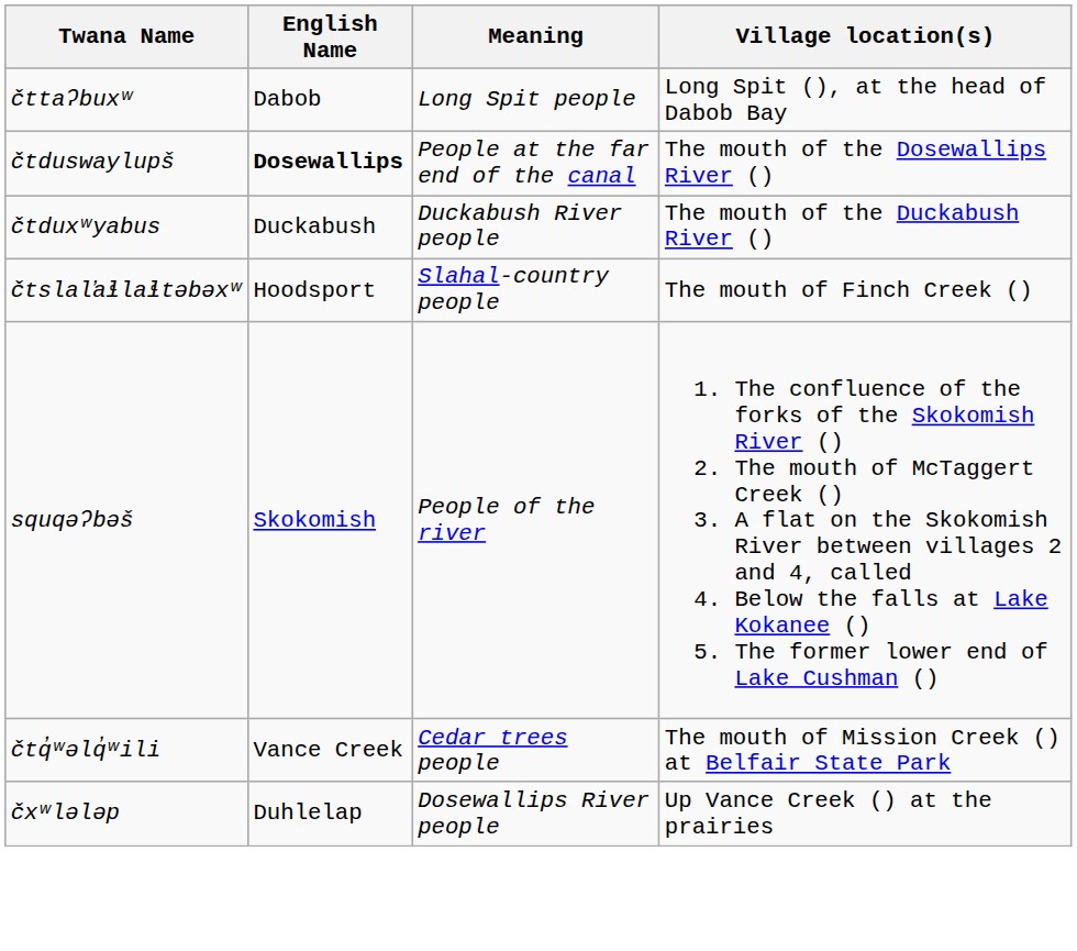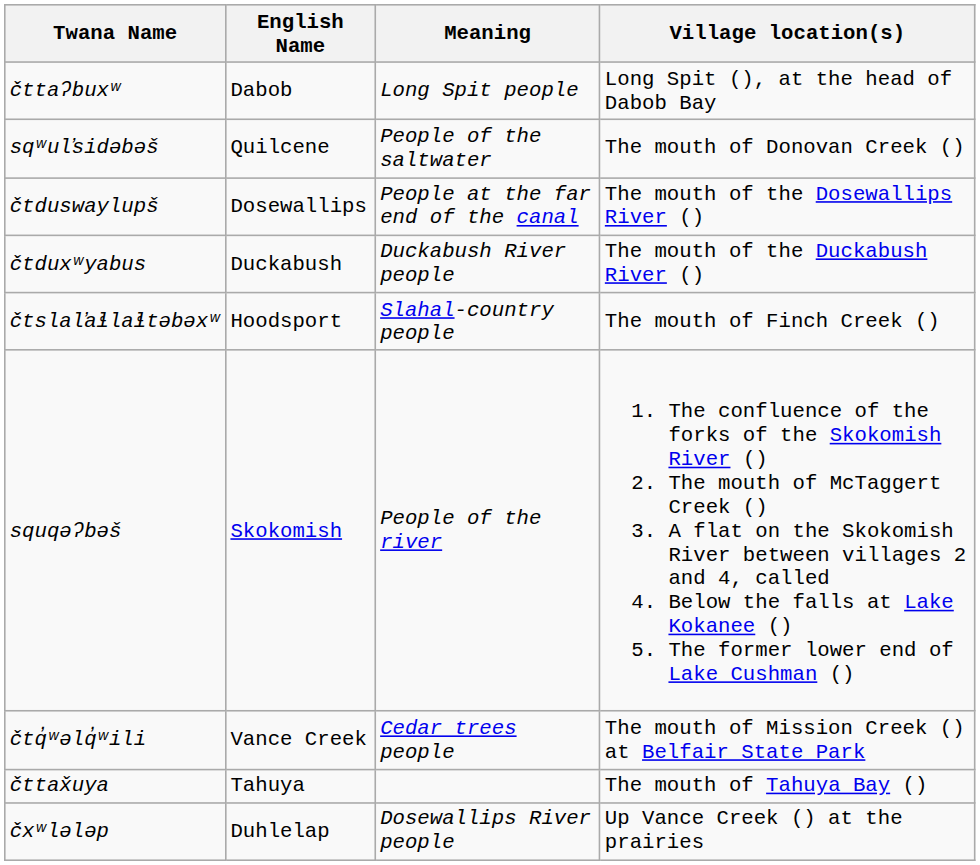+ row: sqʷul̕sidəbəš | Quilcene | People of the saltwater | The mouth of Donovan Creek ()
čtduswaylupš | English Name: bold -> normal
+ row: čttax̌uya | Tahuya | The mouth of Tahuya Bay ()
